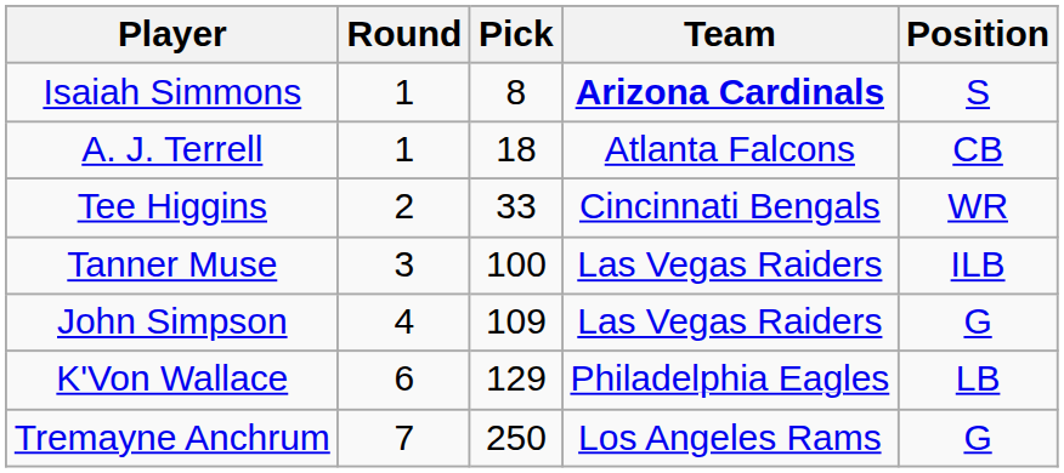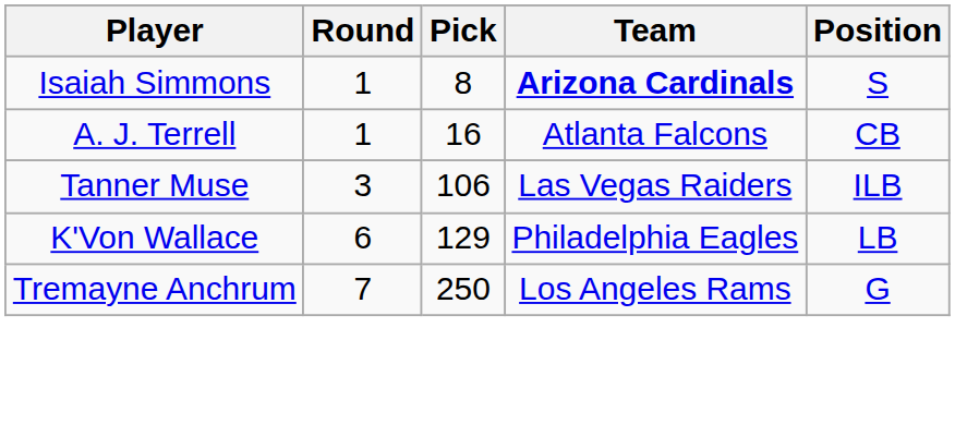A. J. Terrell | Pick: 18 -> 16
- row: Tee Higgins | 2 | 33 | Cincinnati Bengals | WR
Tanner Muse | Pick: 100 -> 106
- row: John Simpson | 4 | 109 | Las Vegas Raiders | G
